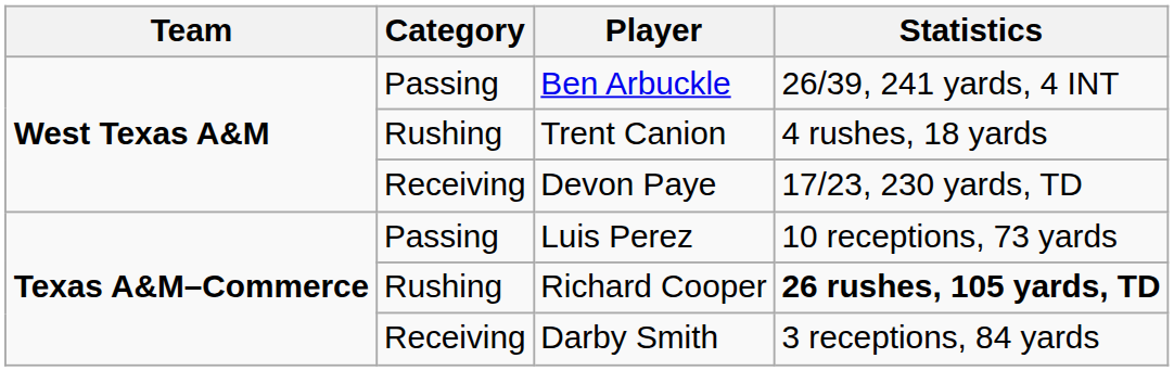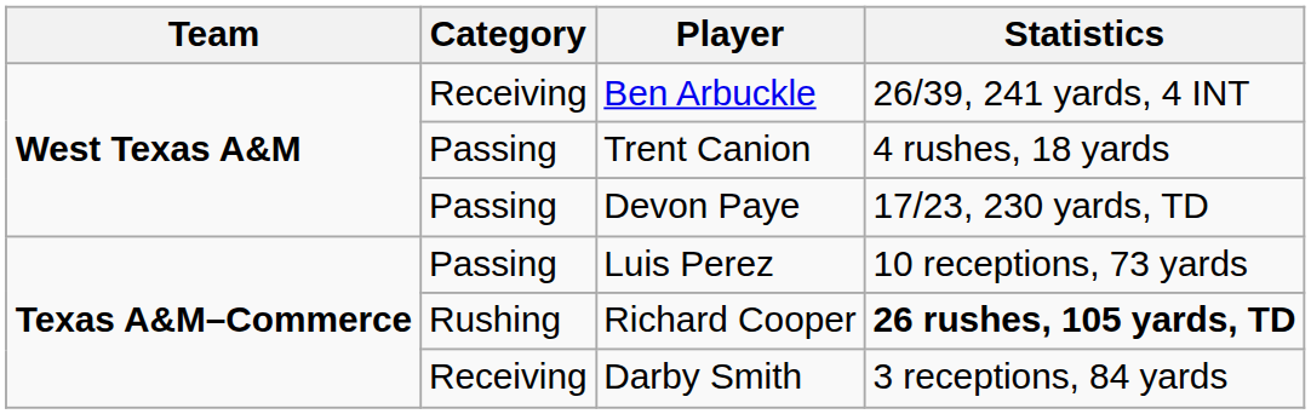Ben Arbuckle | Category: Passing -> Receiving
Trent Canion | Category: Rushing -> Passing
Devon Paye | Category: Receiving -> Passing
